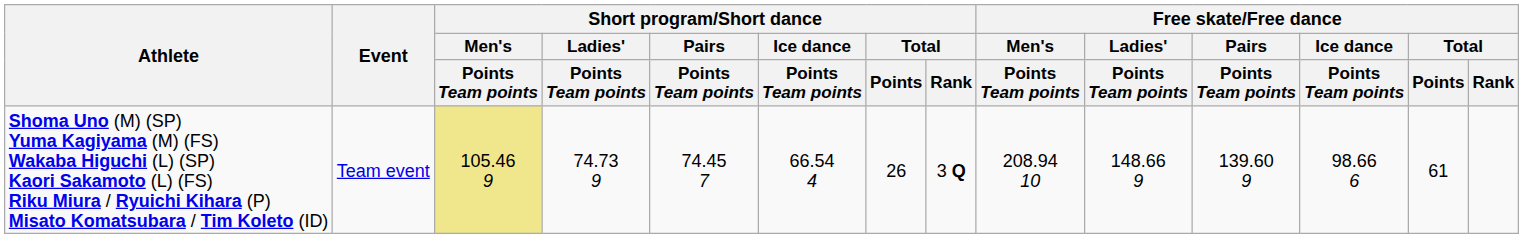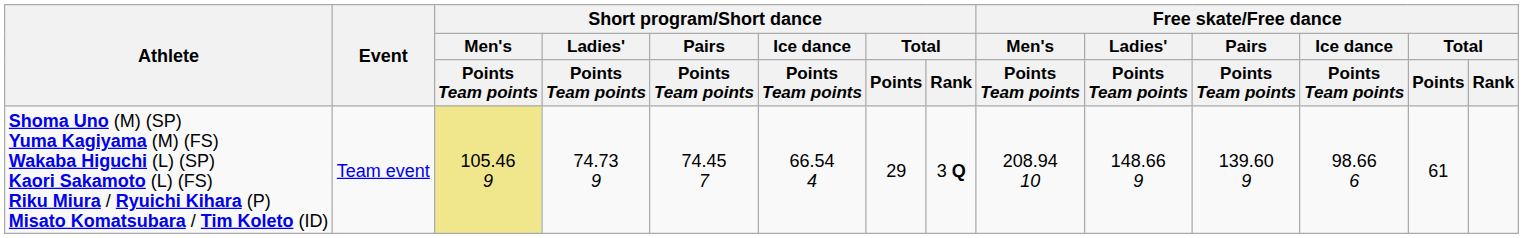row 4 | Short program/Short dance / Total / Points: 26 -> 29
